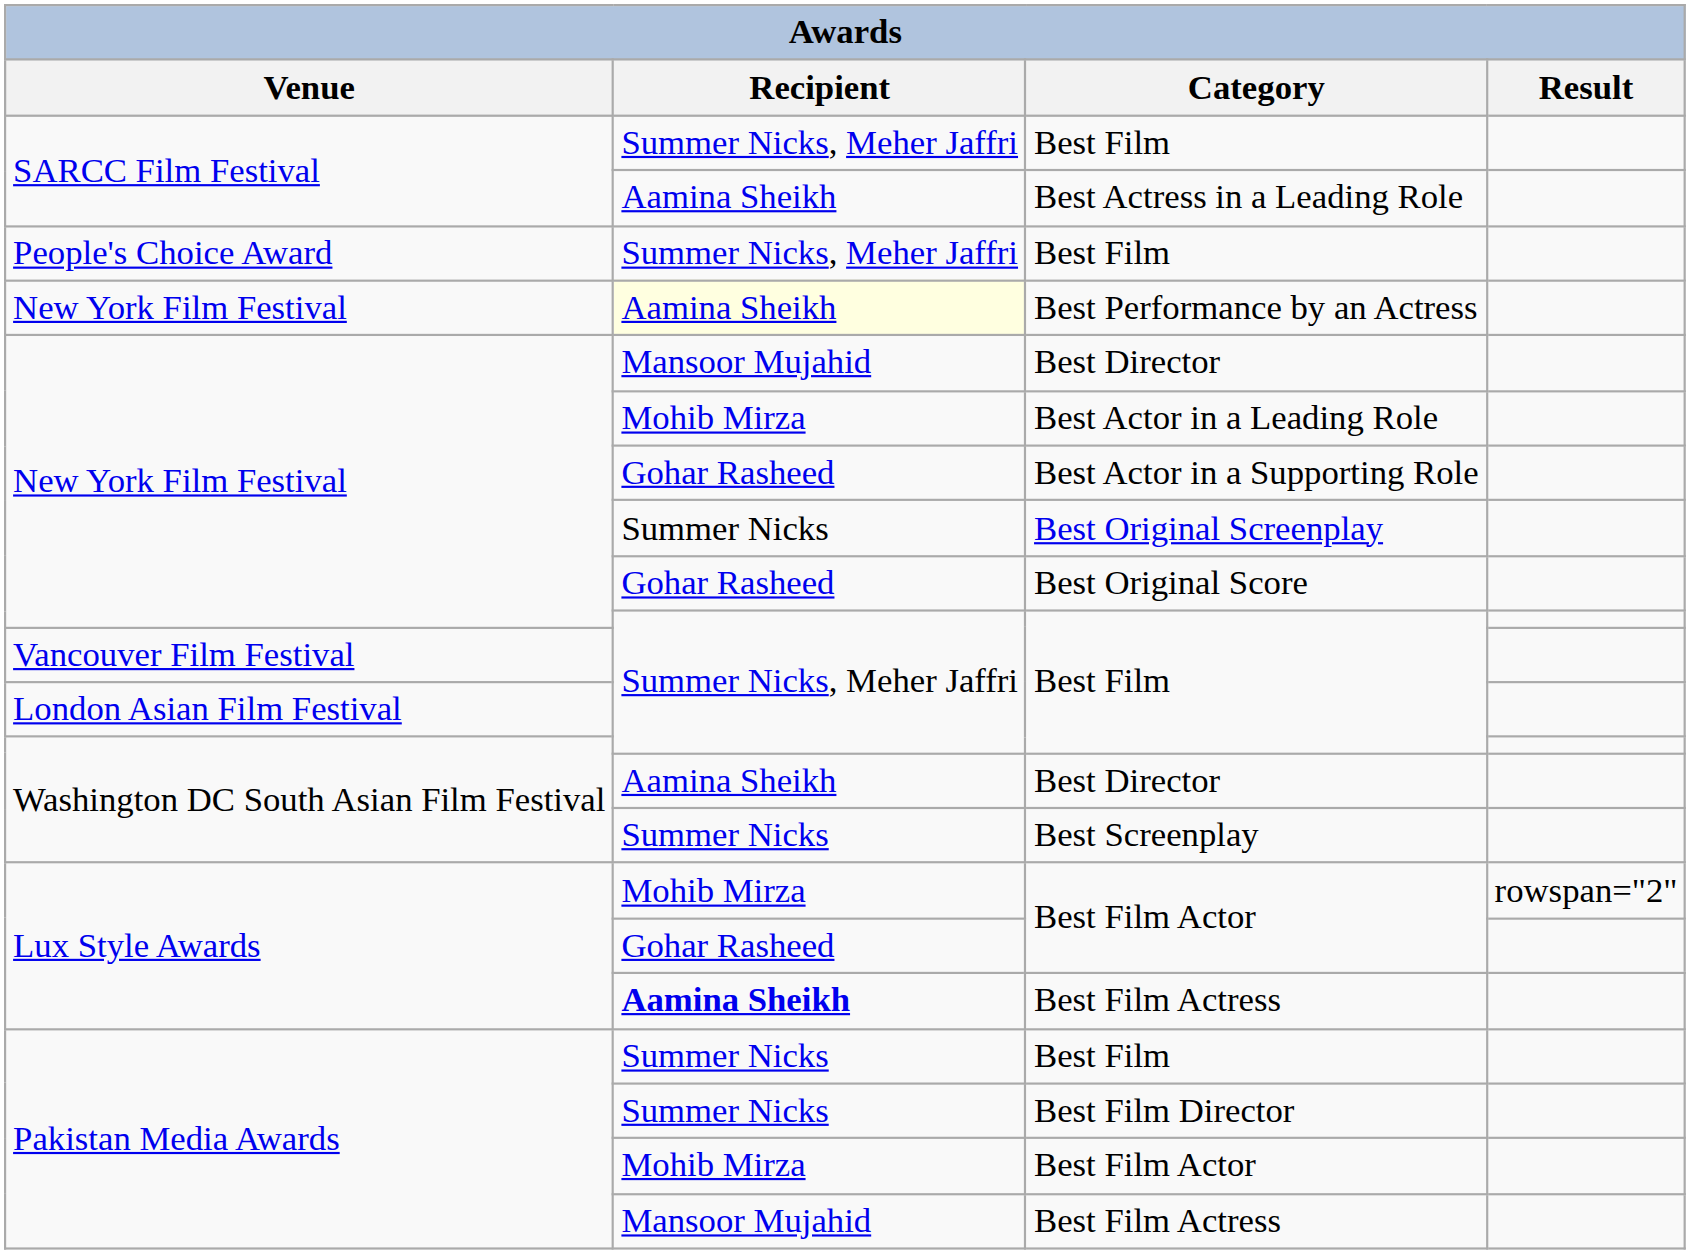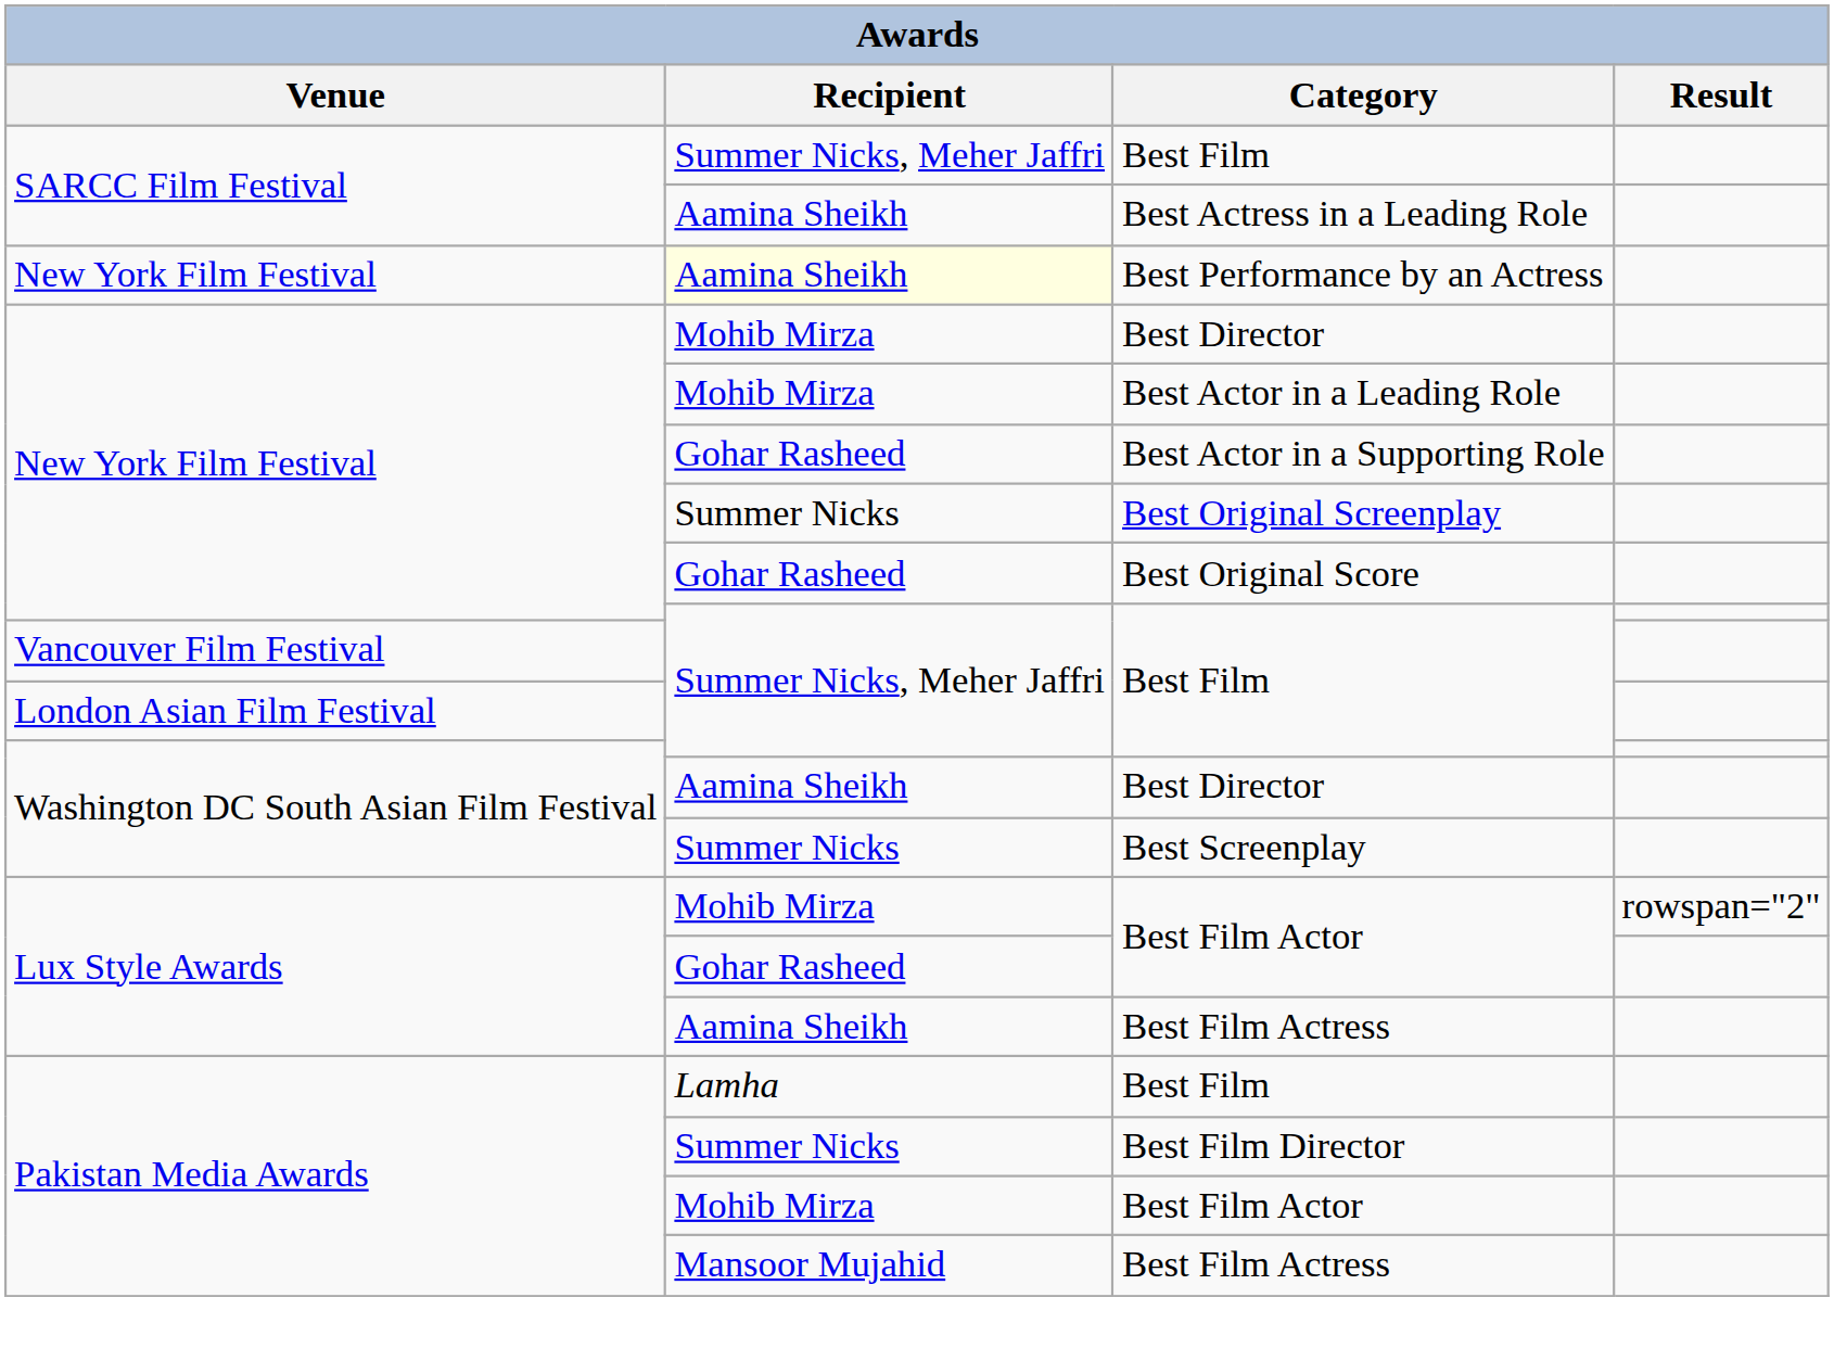- row: People's Choice Award | Summer Nicks, Meher Jaffri | Best Film
New York Film Festival / Best Director | Recipient: Mansoor Mujahid -> Mohib Mirza
Lux Style Awards / Best Film Actress | Recipient: bold -> normal
Pakistan Media Awards / Best Film | Recipient: Summer Nicks -> Lamha
